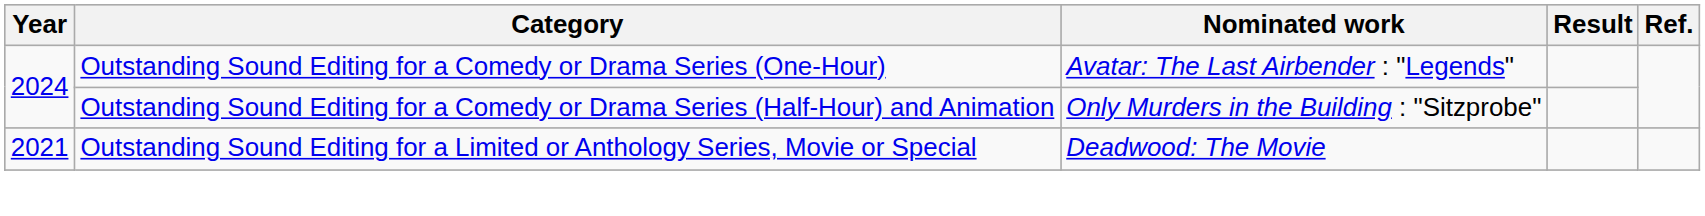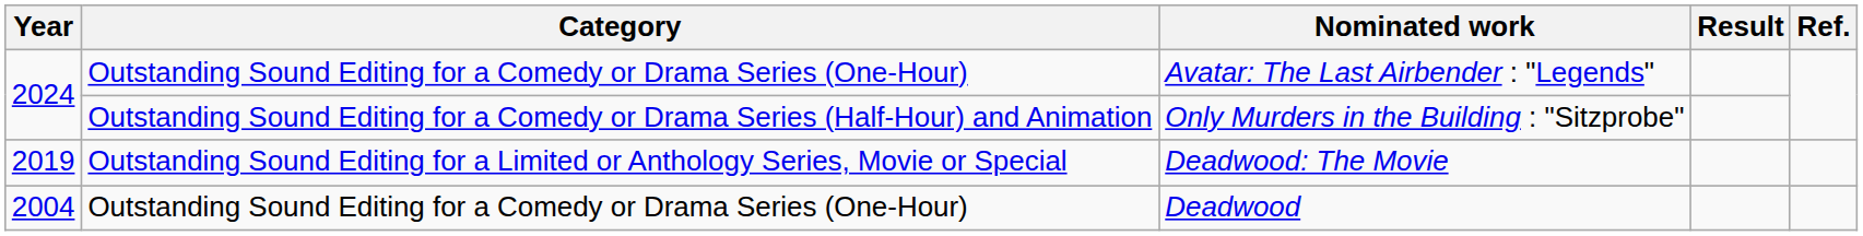Deadwood: The Movie | Year: 2021 -> 2019
+ row: 2004 | Outstanding Sound Editing for a Comedy or Drama Series (One-Hour) | Deadwood
